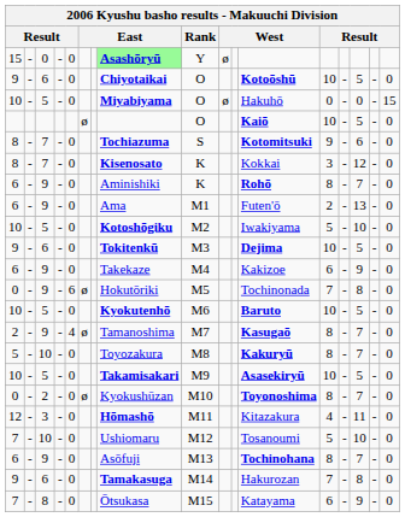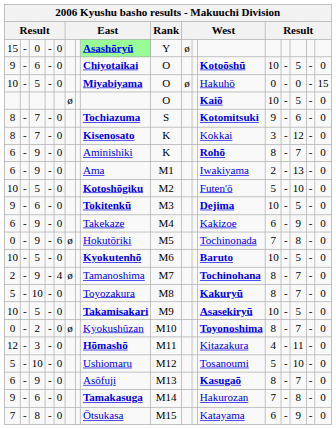row 10 | column 12: Futen'ō -> Iwakiyama
row 11 | column 12: Iwakiyama -> Futen'ō
row 16 | column 12: Kasugaō -> Tochinohana
row 21 | column 1: 7 -> 5
row 22 | column 12: Tochinohana -> Kasugaō
